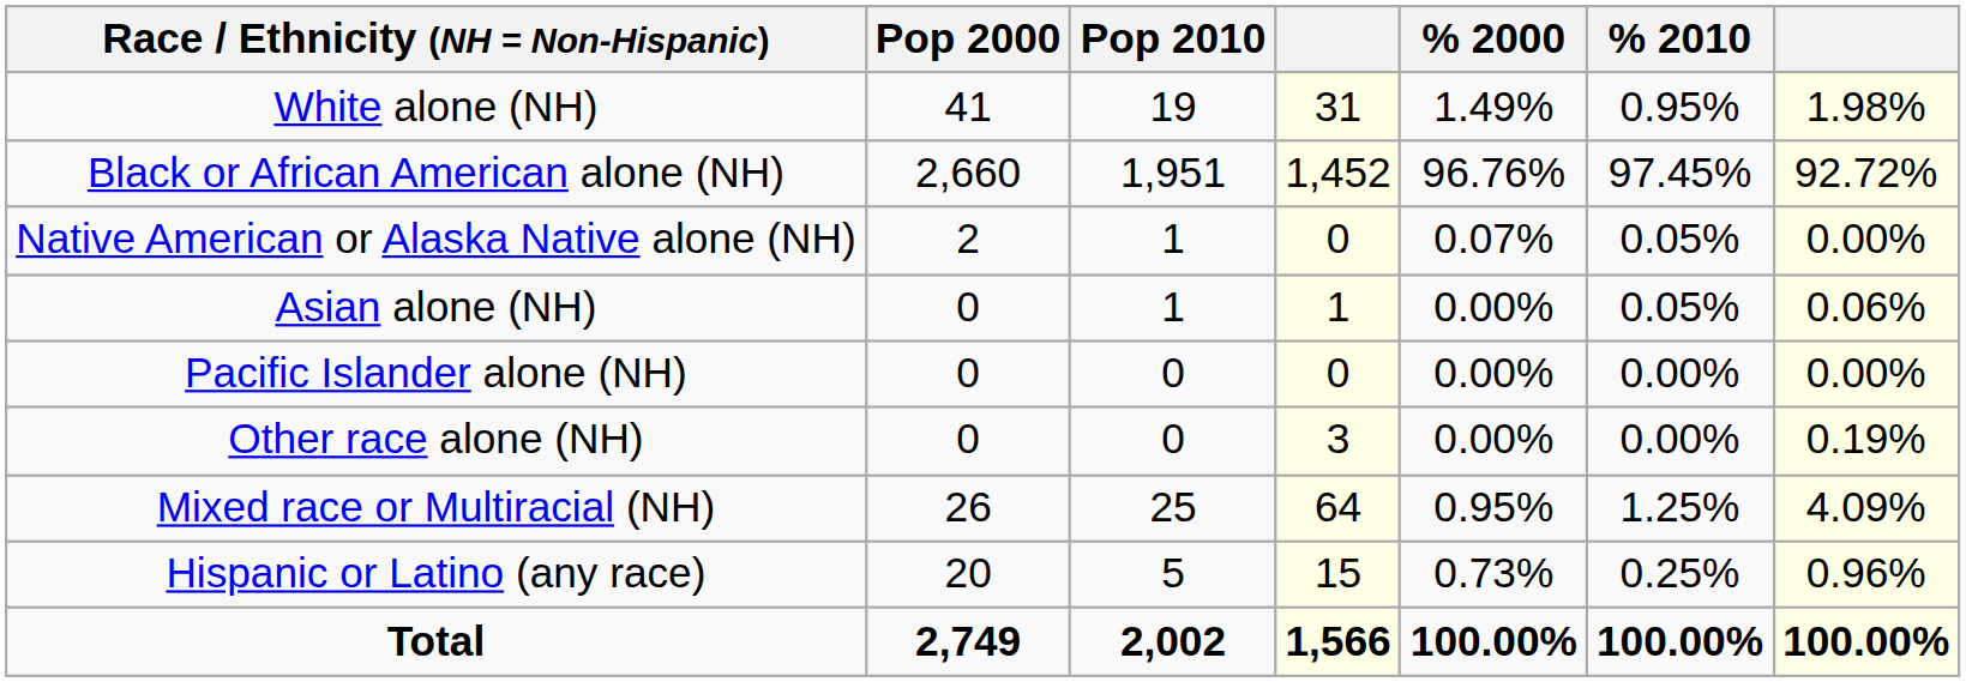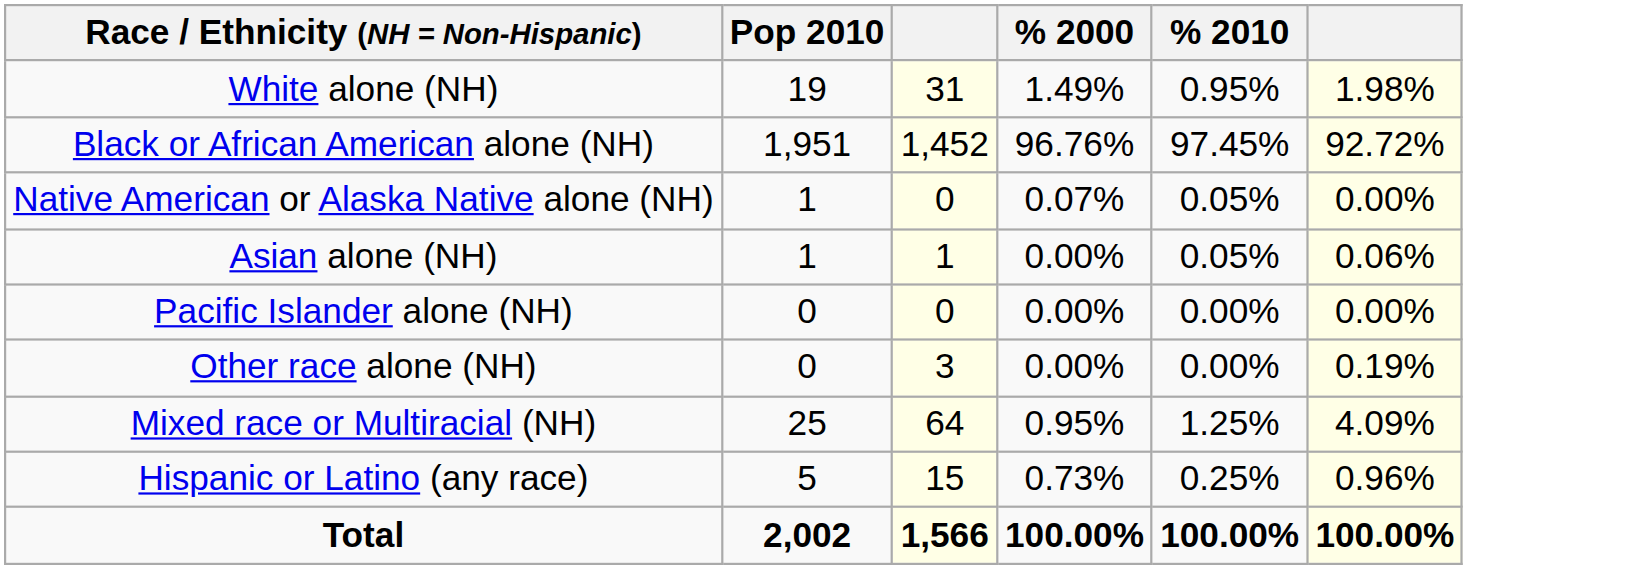- column: Pop 2000 | 41 | 2,660 | 2 | 0 | 0 | 0 | 26 | 20 | 2,749
